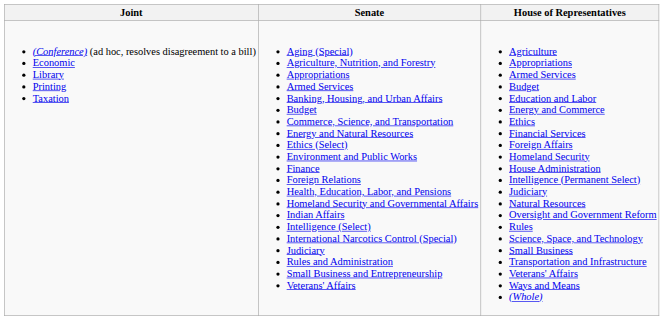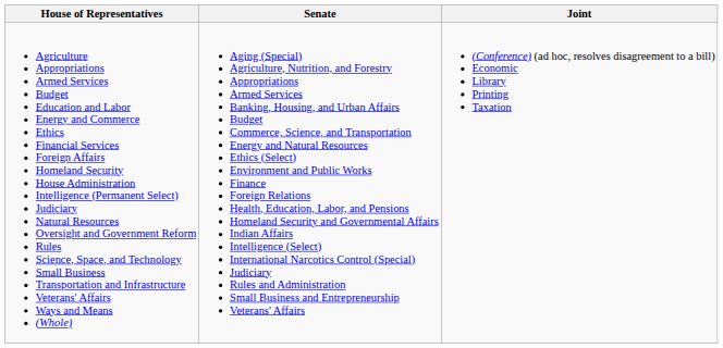columns swapped: House of Representatives <-> Joint
